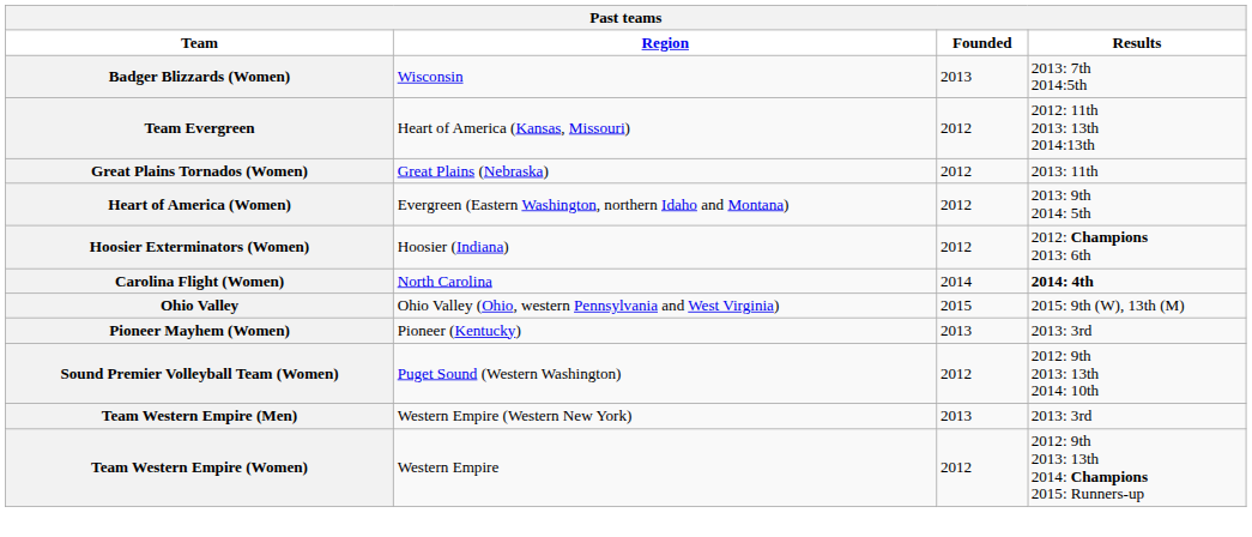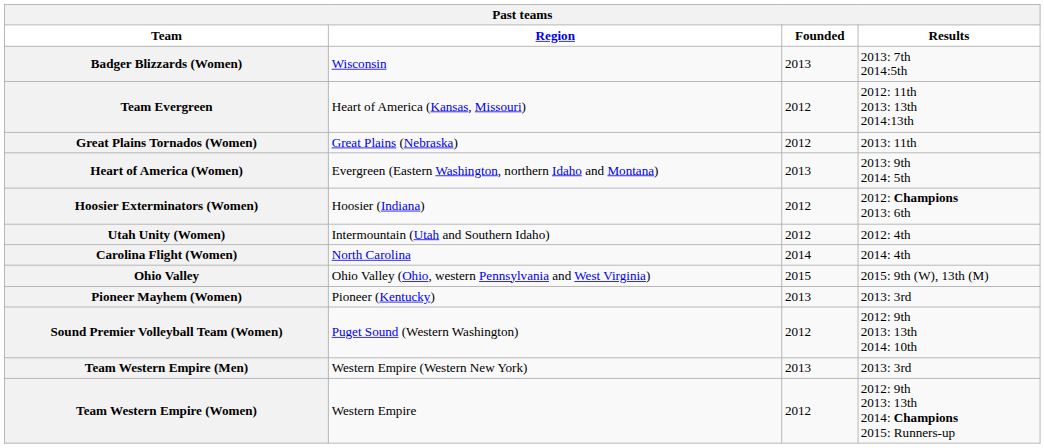Heart of America (Women) | Founded: 2012 -> 2013
+ row: Utah Unity (Women) | Intermountain (Utah and Southern Idaho) | 2012 | 2012: 4th
Carolina Flight (Women) | Results: bold -> normal
